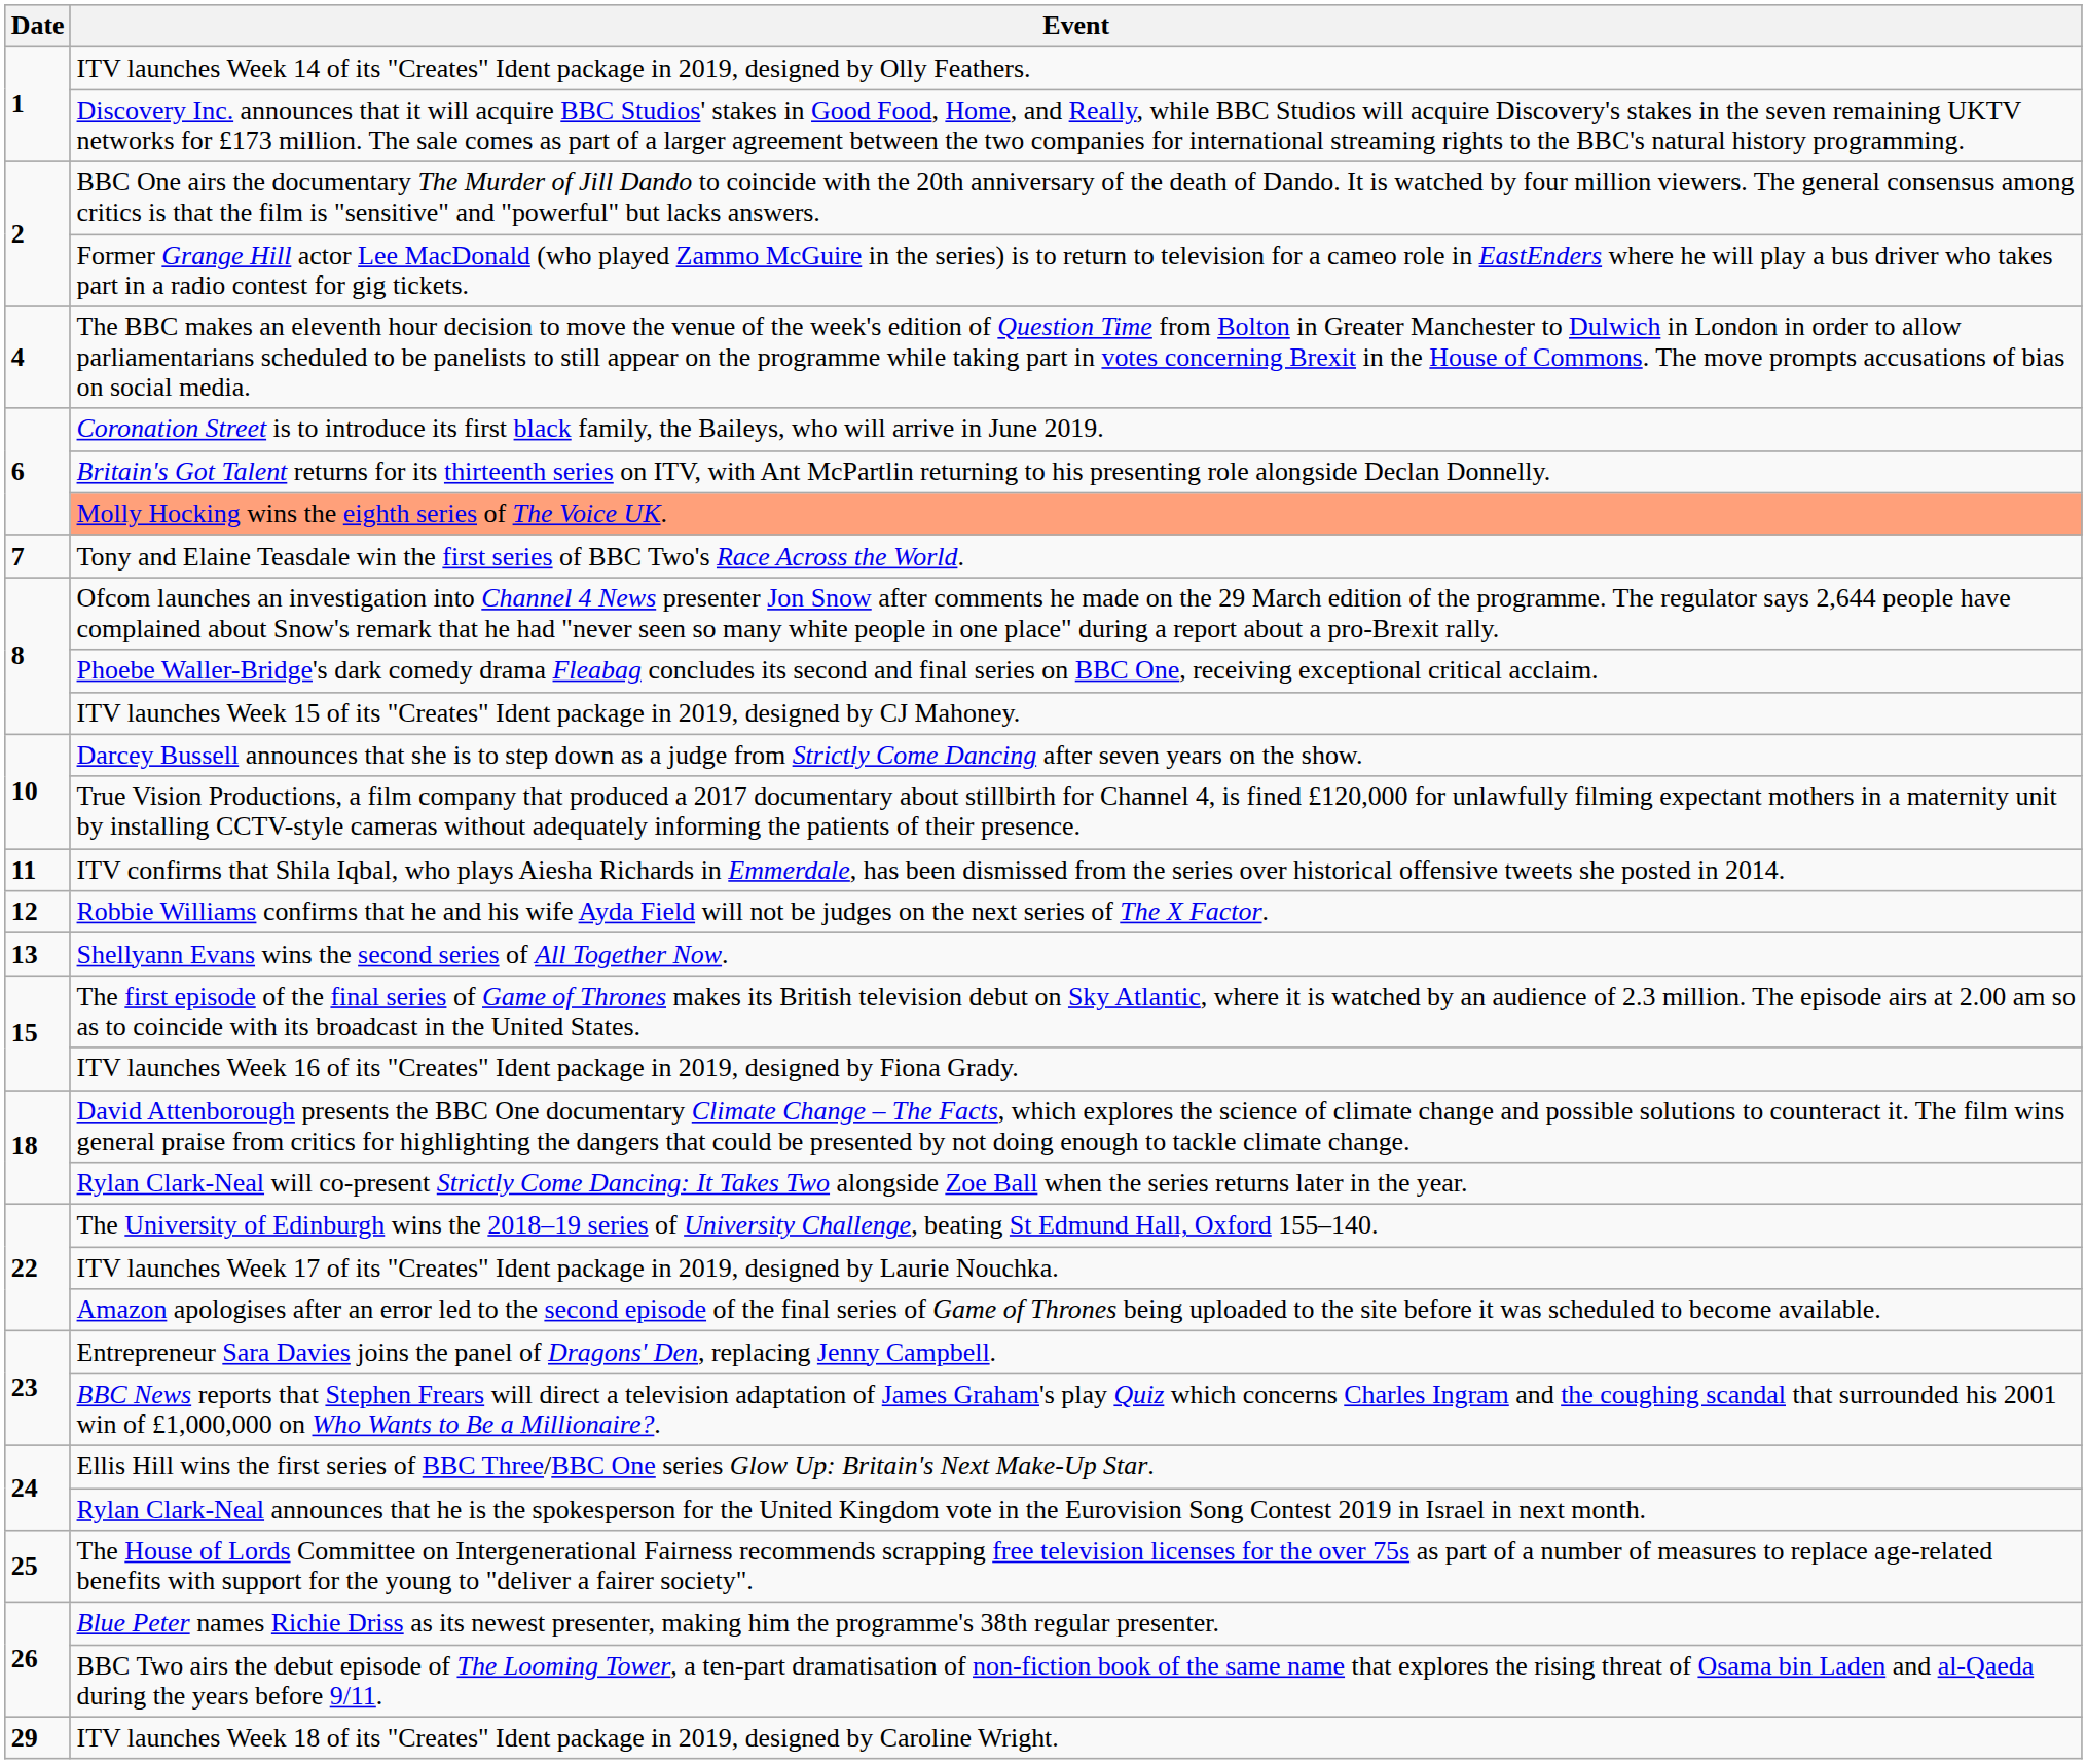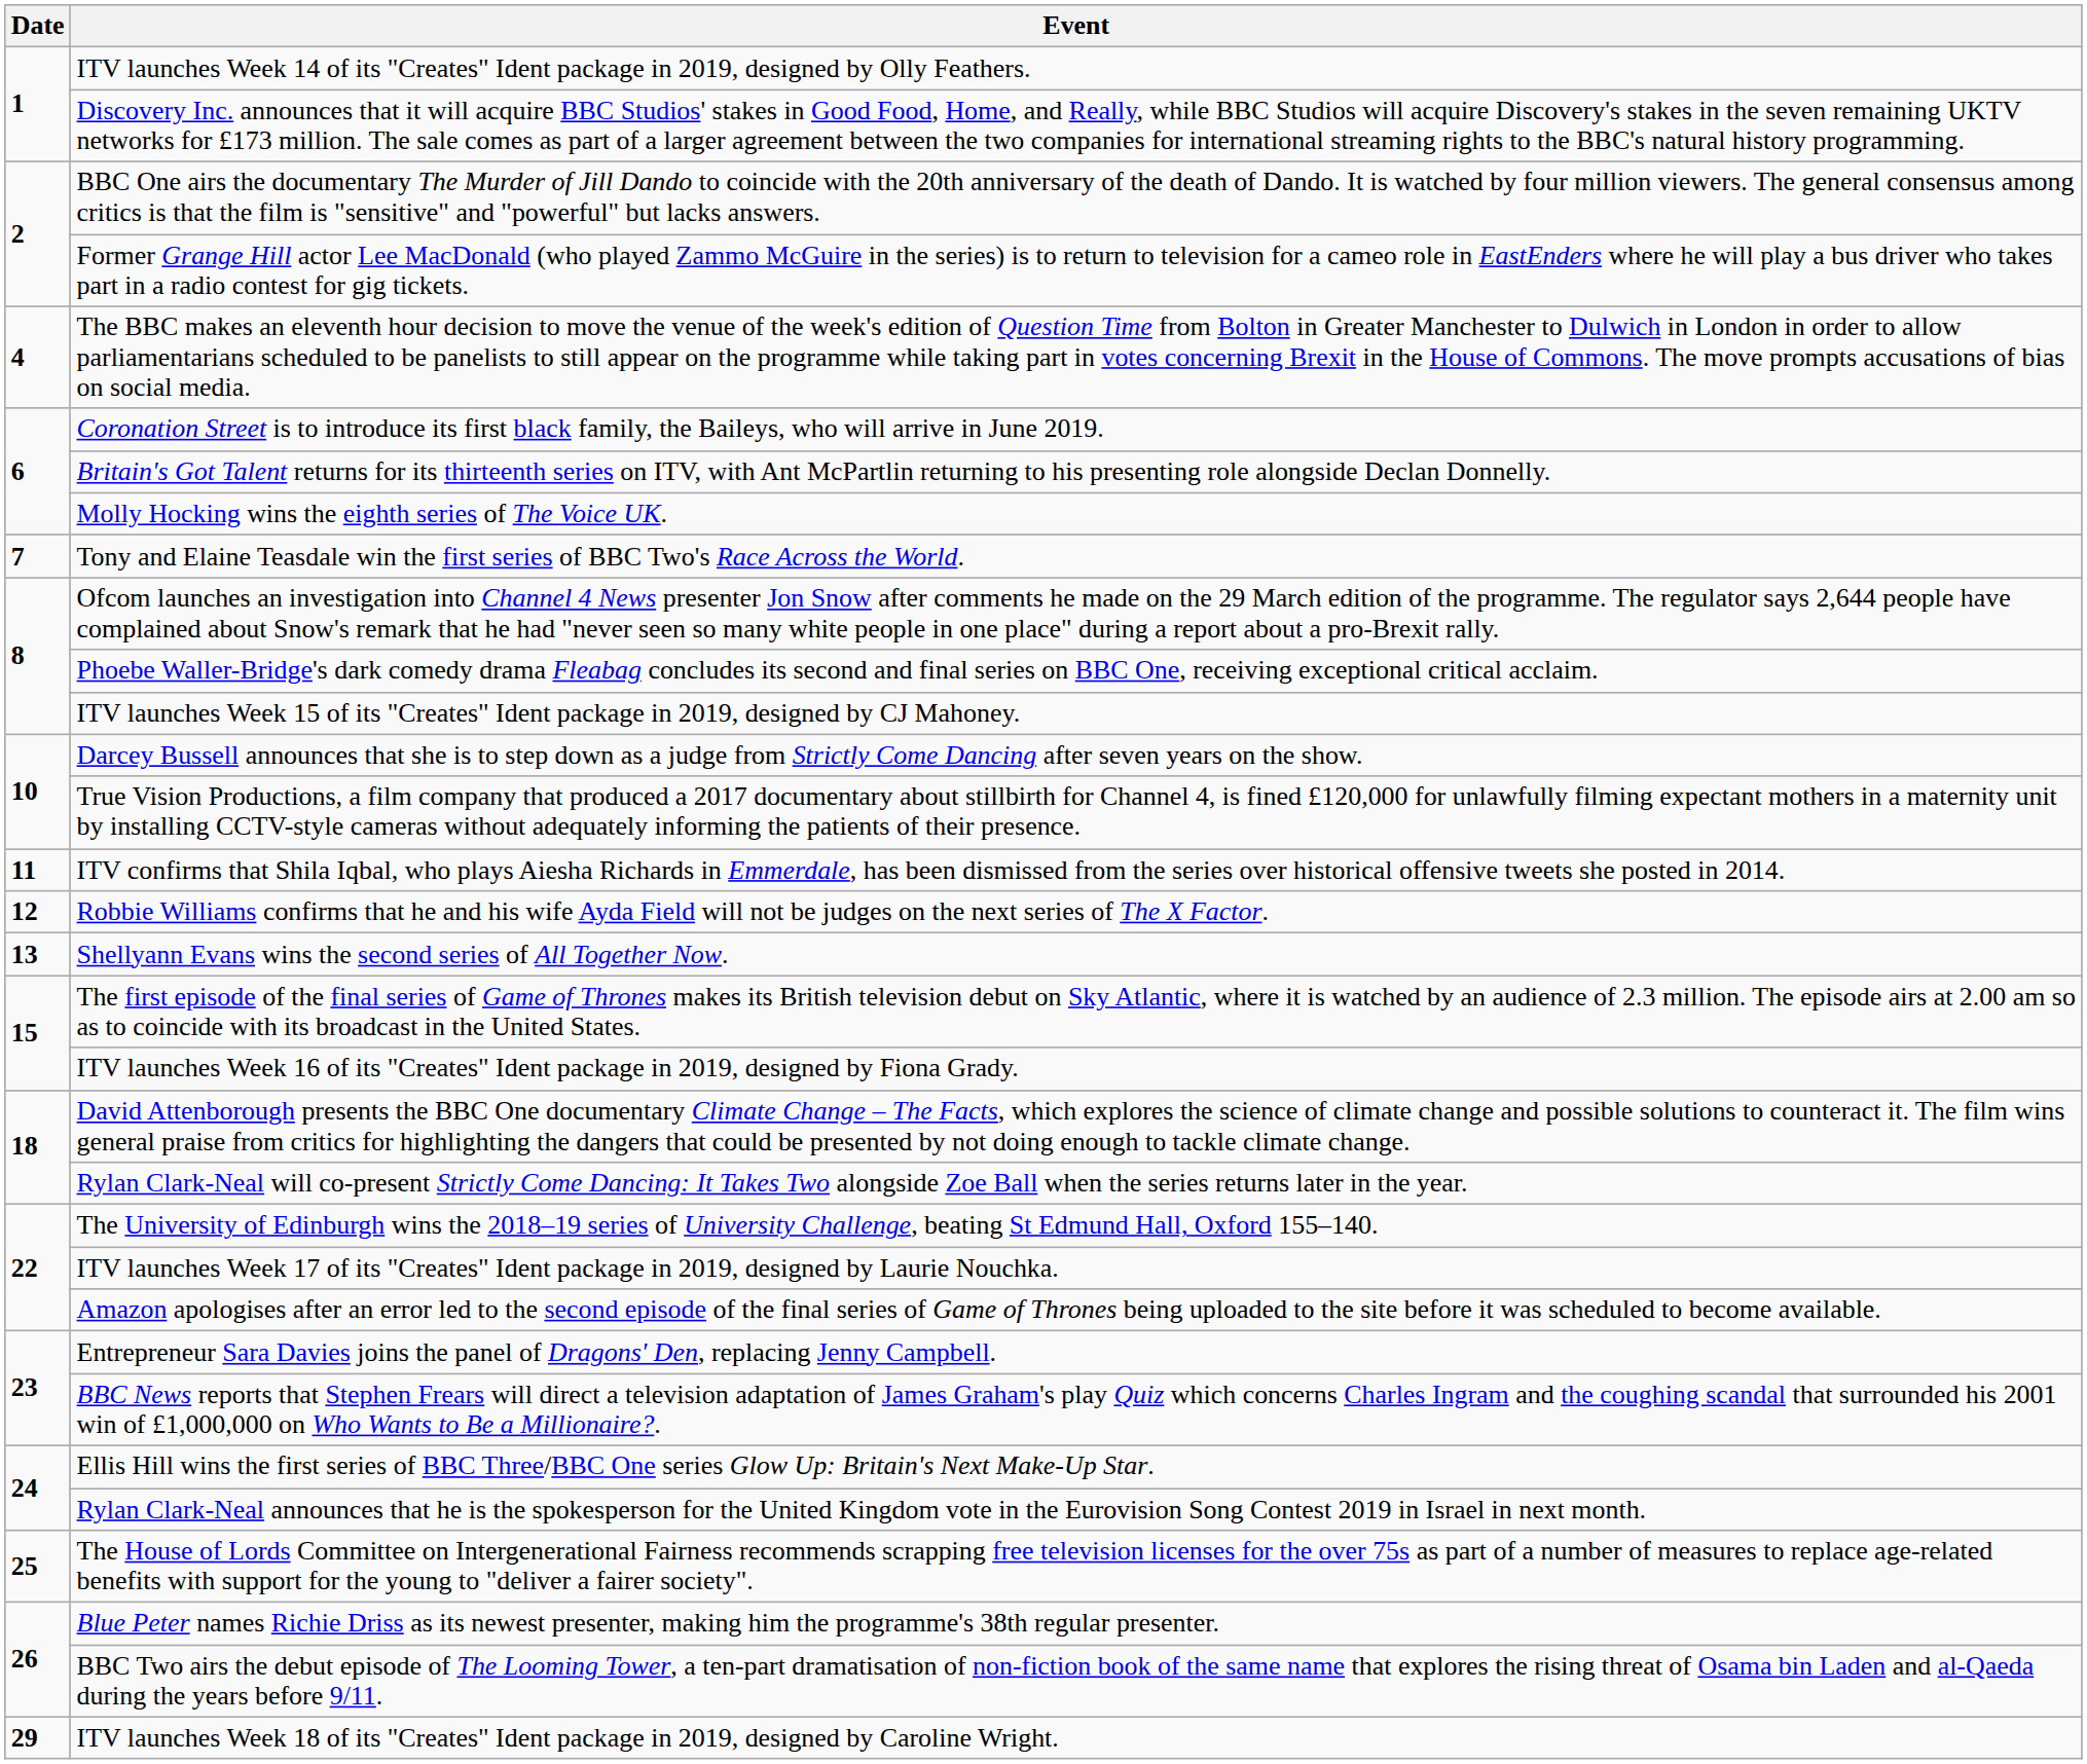Molly Hocking wins the eighth series of The Voice UK. | Event: lightsalmon background -> no background
